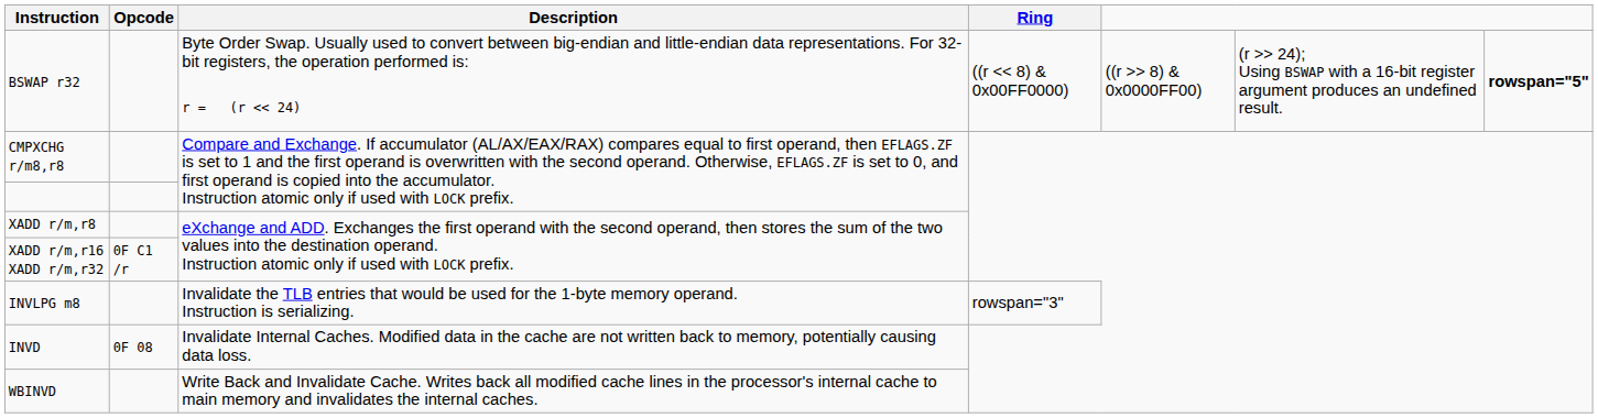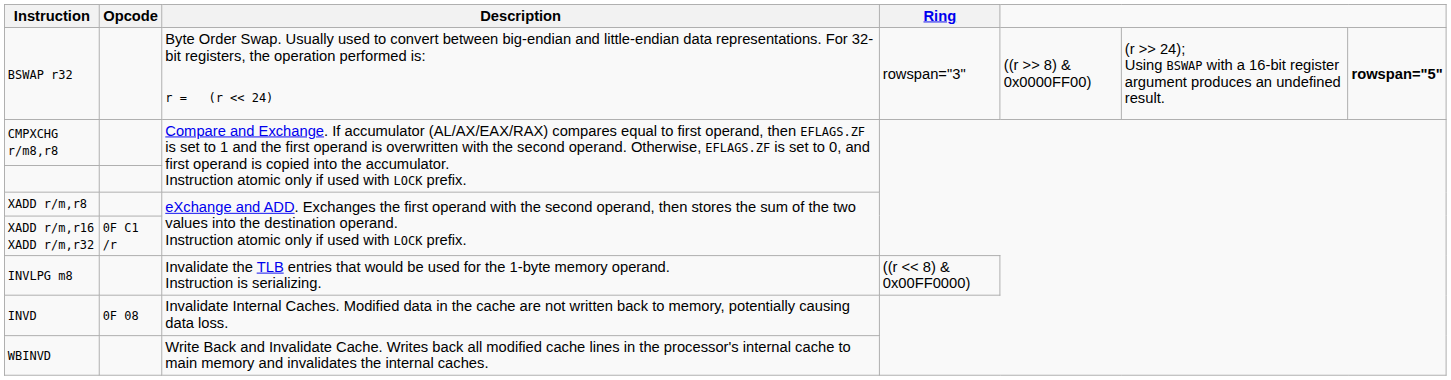BSWAP r32 | Ring: ((r << 8) & 0x00FF0000) -> rowspan="3"
INVLPG m8 | Ring: rowspan="3" -> ((r << 8) & 0x00FF0000)
